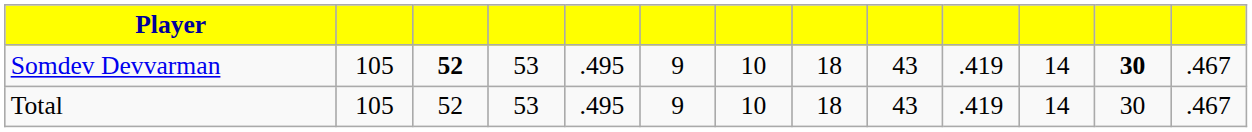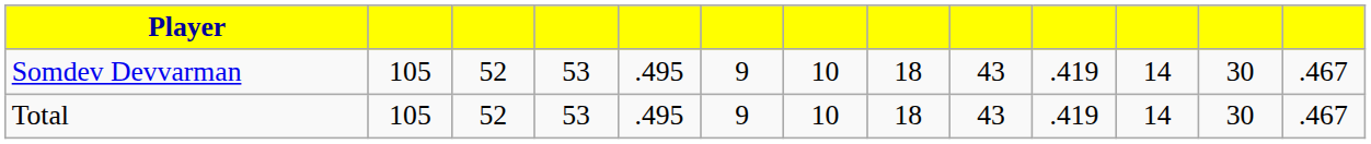Somdev Devvarman | column 3: bold -> normal
Somdev Devvarman | column 12: bold -> normal
